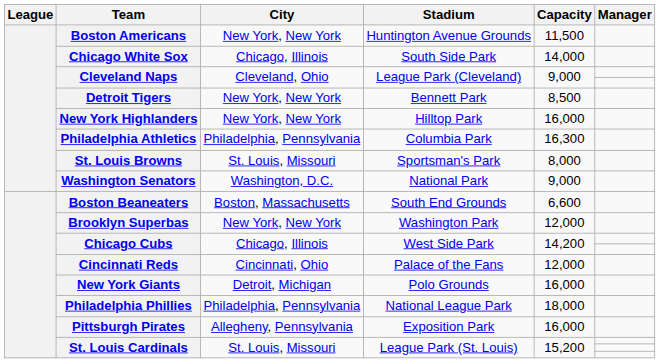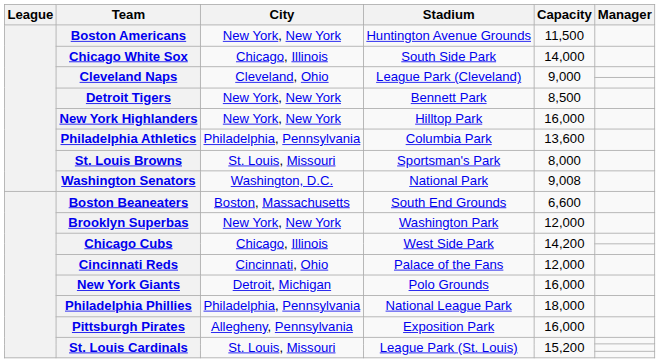Philadelphia Athletics | Capacity: 16,300 -> 13,600
Washington Senators | Capacity: 9,000 -> 9,008
